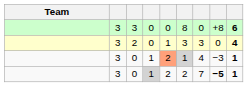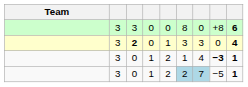row 3 | column 3: normal -> bold
row 4 | column 5: lightsalmon background -> no background
row 4 | column 6: lightgrey background -> no background
row 4 | column 8: normal -> bold
row 5 | column 4: lightgrey background -> no background
row 5 | column 6: no background -> lightblue background
row 5 | column 7: no background -> lightblue background
row 5 | column 8: bold -> normal
